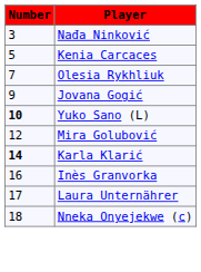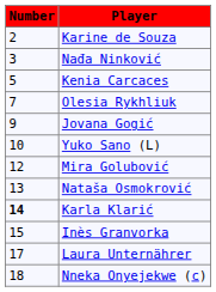+ row: 2 | Karine de Souza
Yuko Sano (L) | Number: bold -> normal
+ row: 13 | Nataša Osmokrović
Inès Granvorka | Number: 16 -> 15
